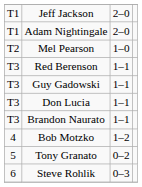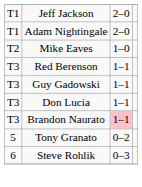+ row: T2 | Mike Eaves | 1–0
- row: T2 | Mel Pearson | 1–0
Brandon Naurato | column 3: no background -> pink background
- row: 4 | Bob Motzko | 1–2
